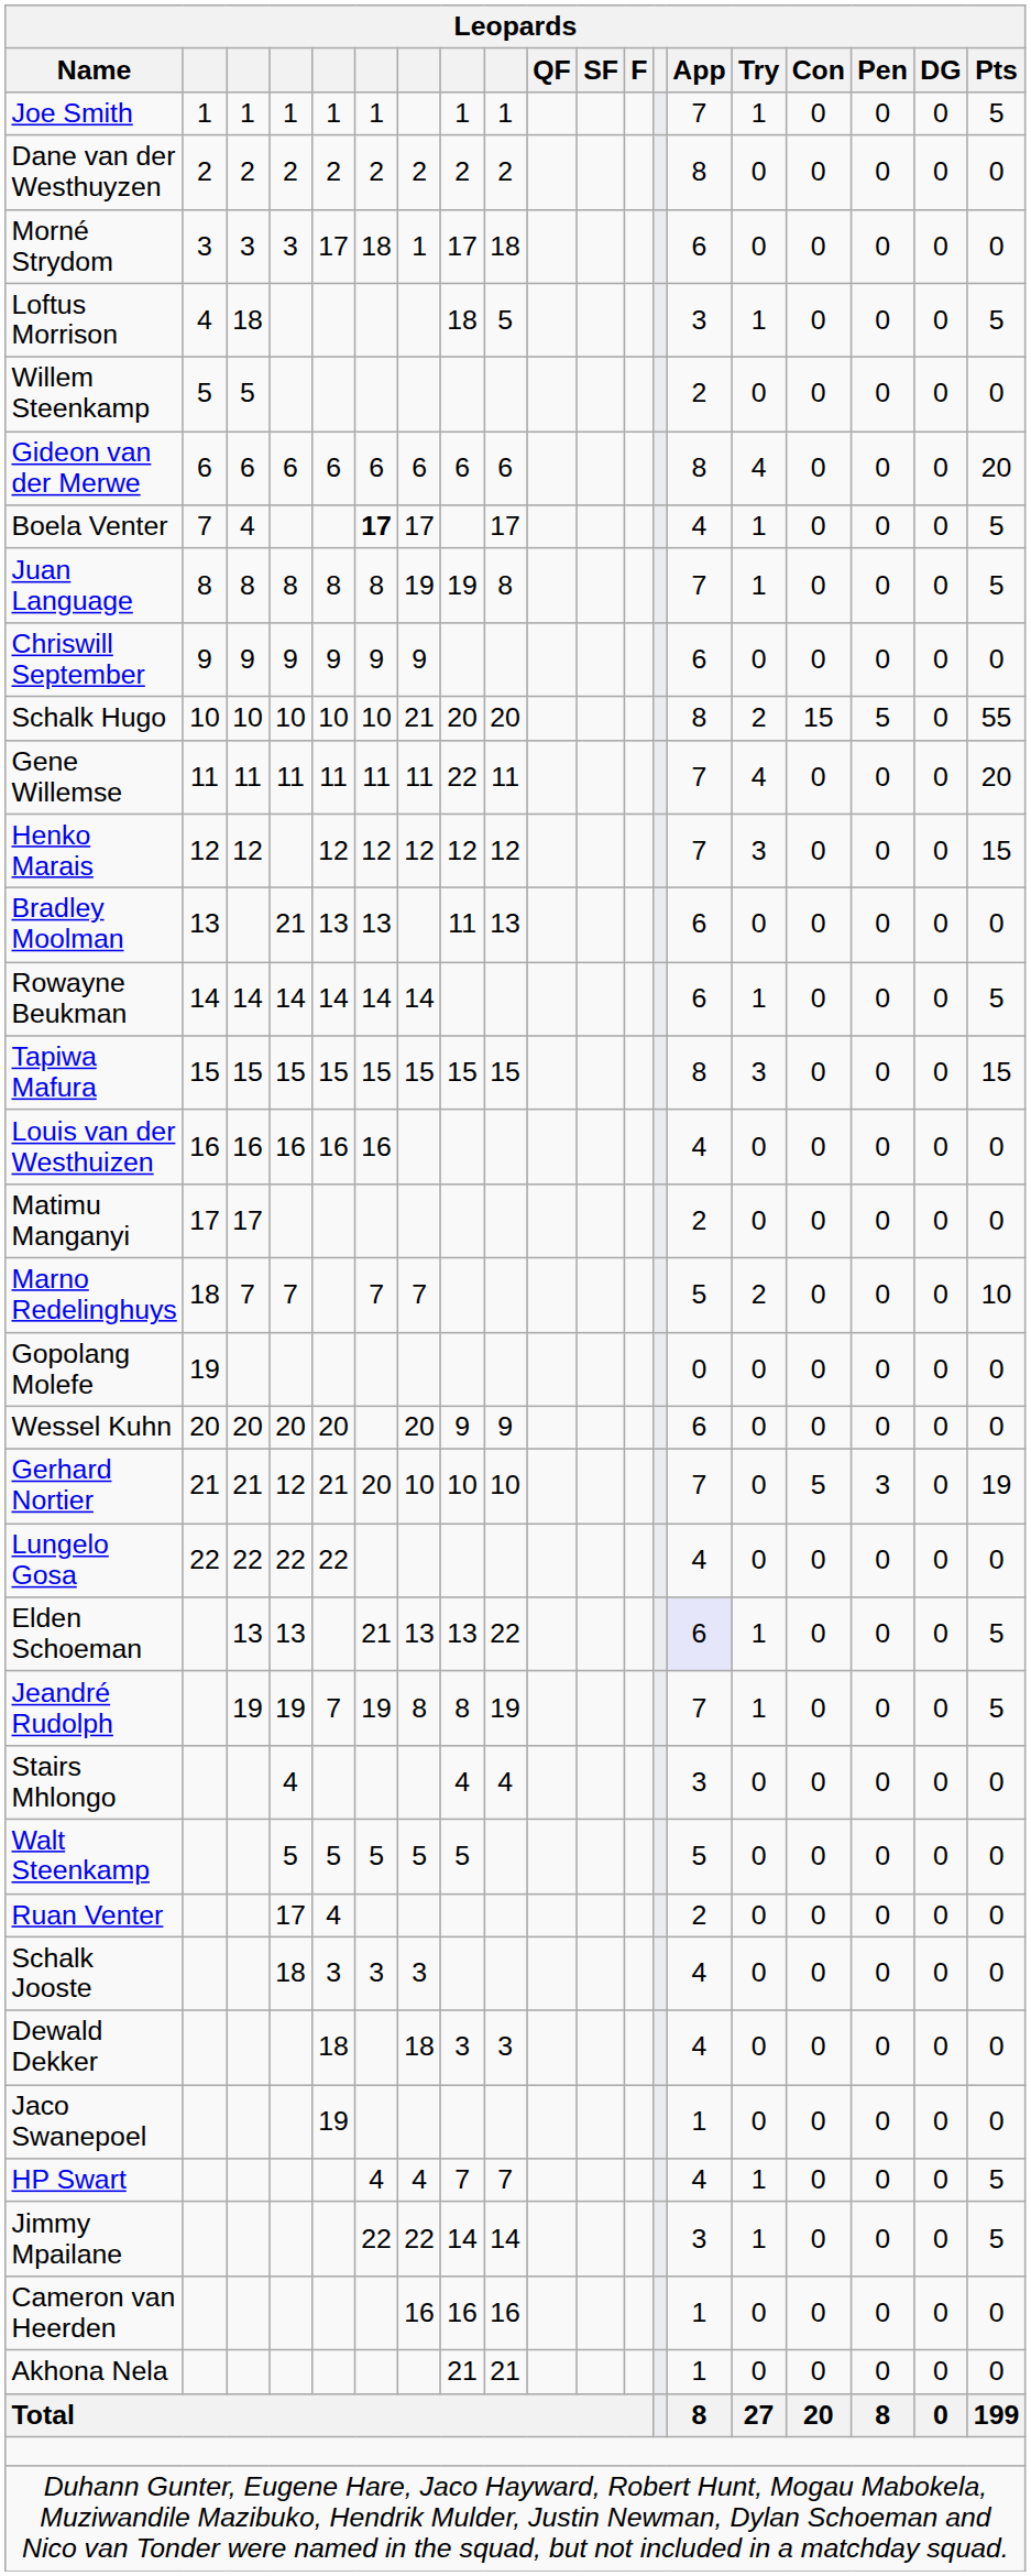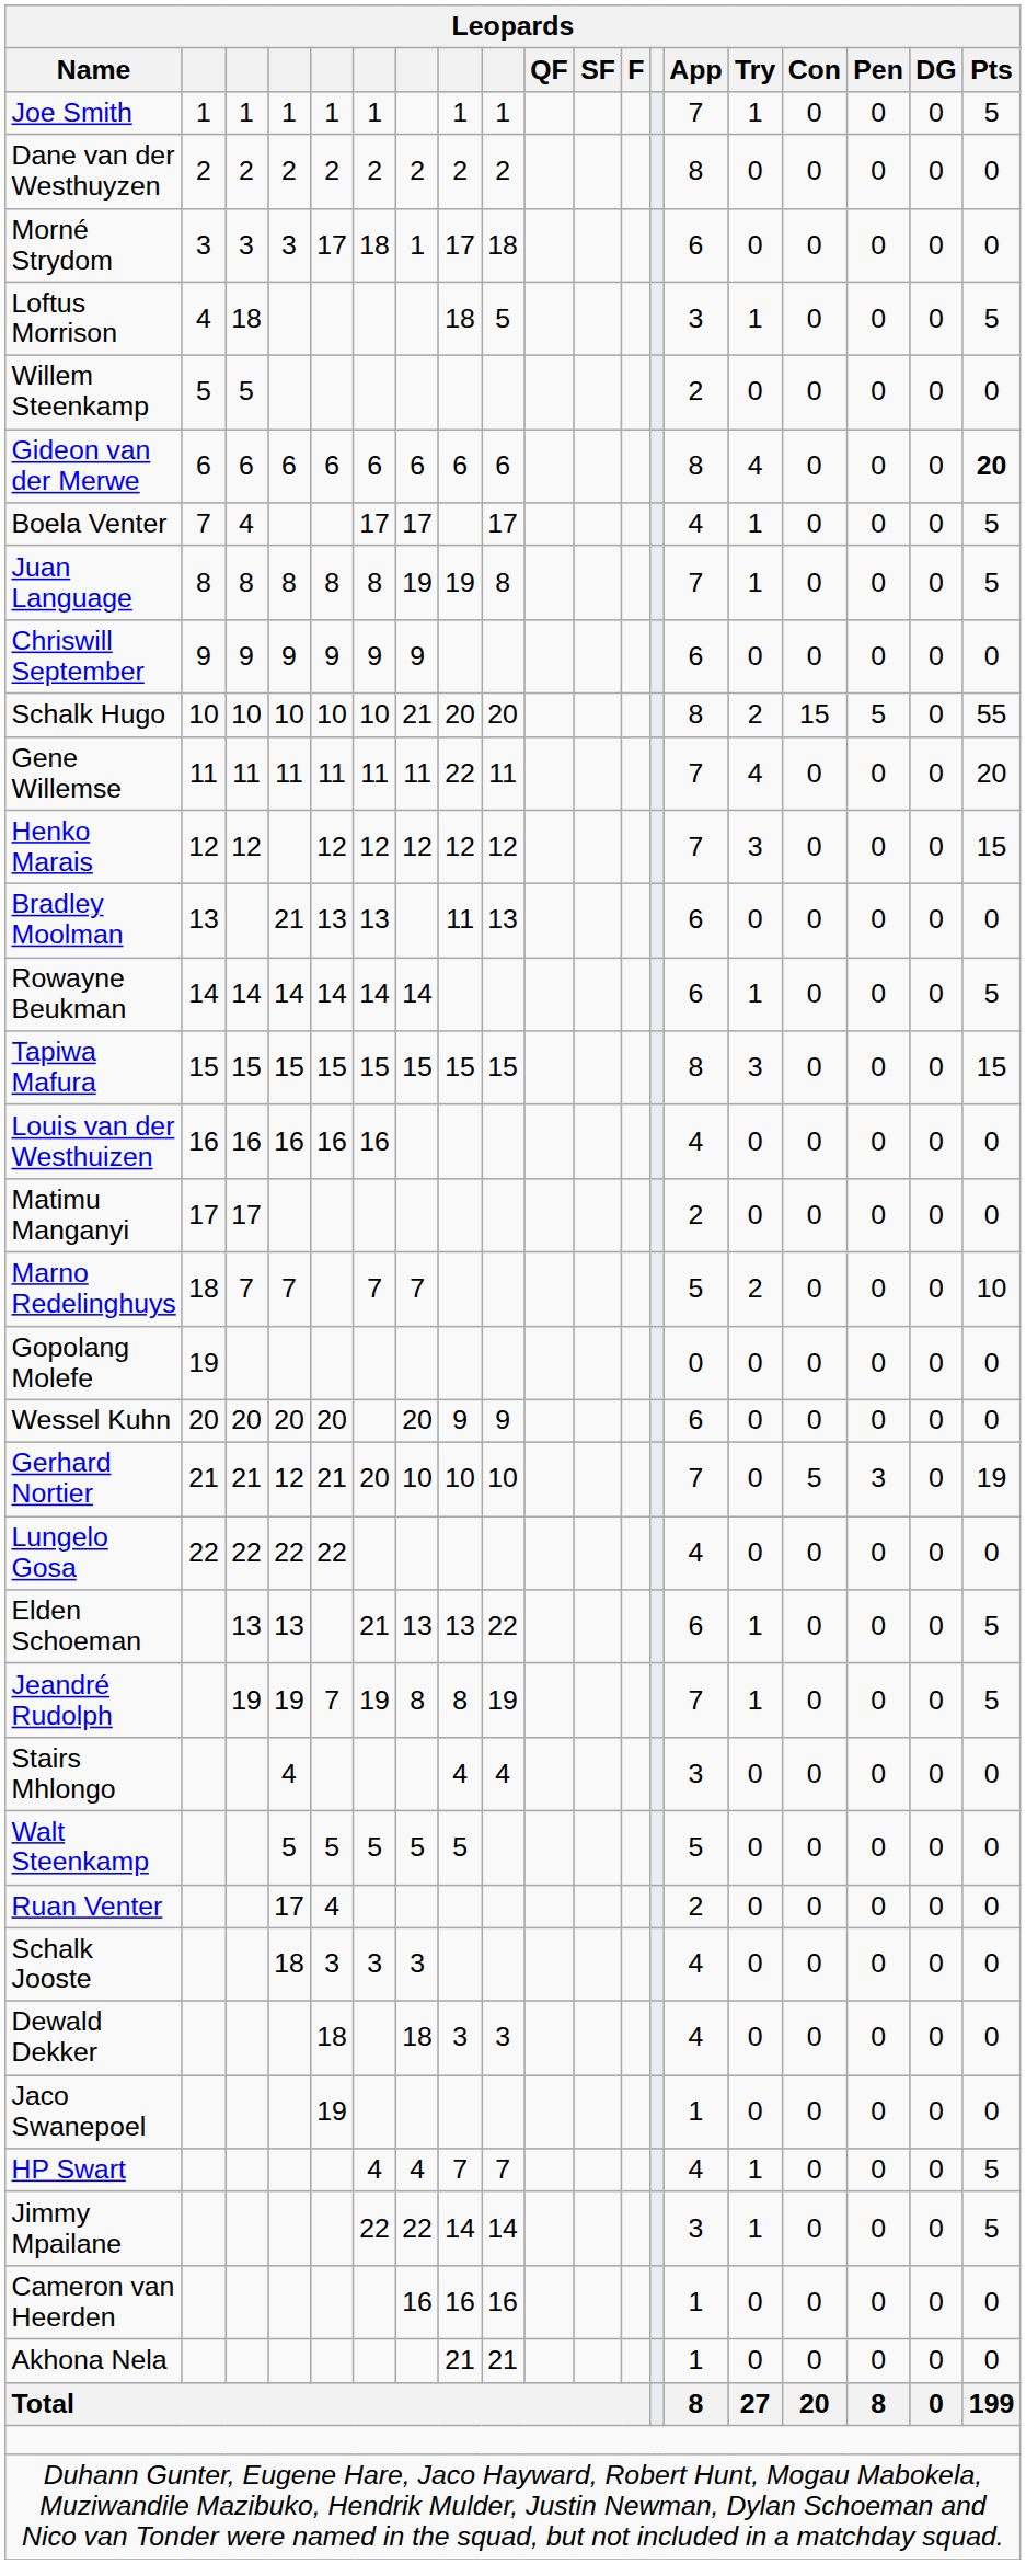Gideon van der Merwe | Pts: normal -> bold
Boela Venter | column 6: bold -> normal
Elden Schoeman | App: lavender background -> no background
